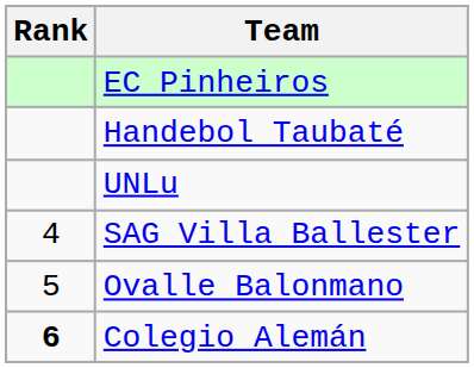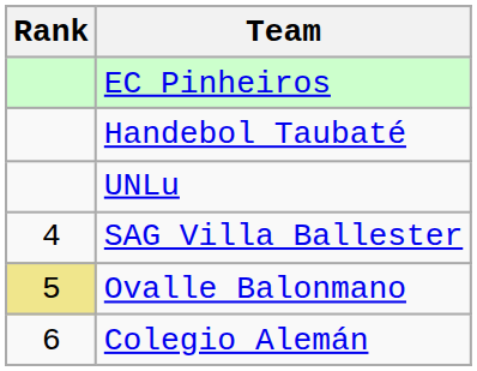Ovalle Balonmano | Rank: no background -> khaki background
Colegio Alemán | Rank: bold -> normal
